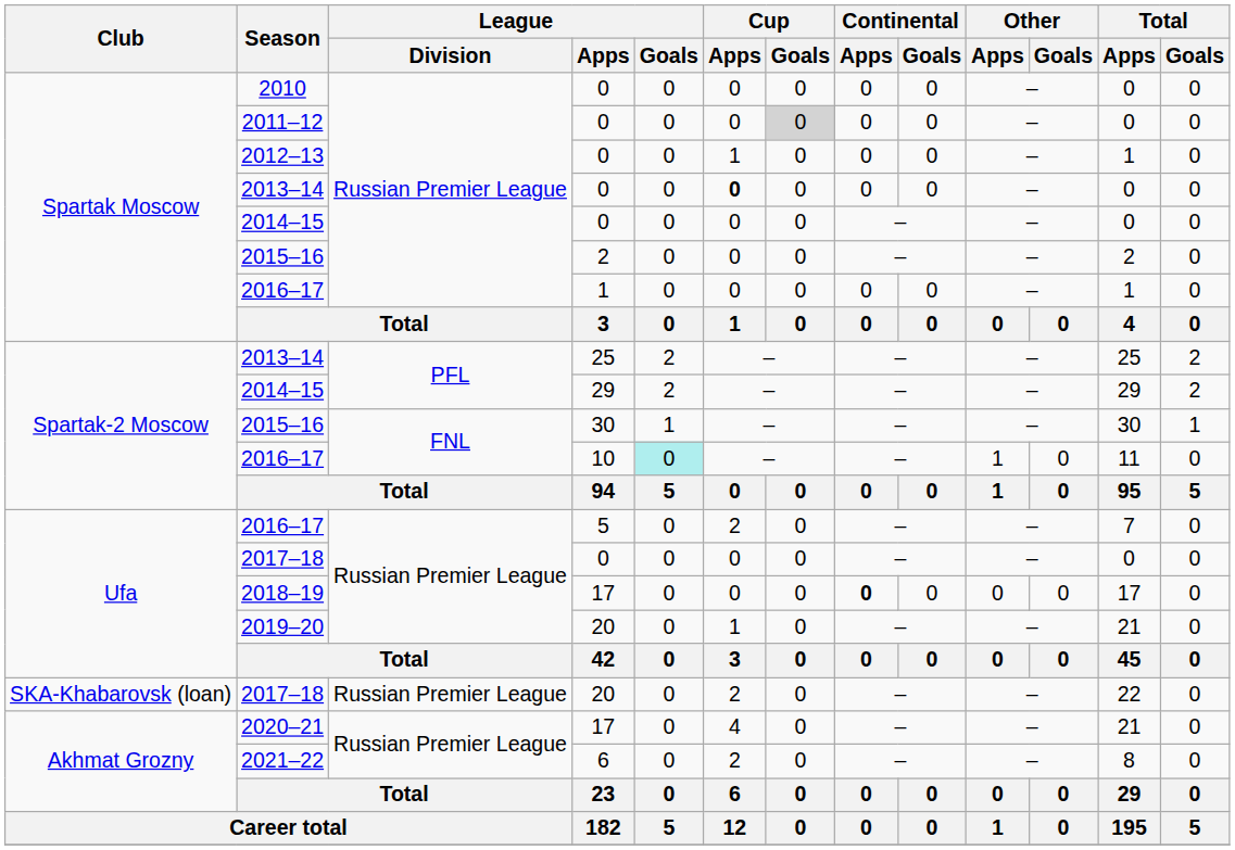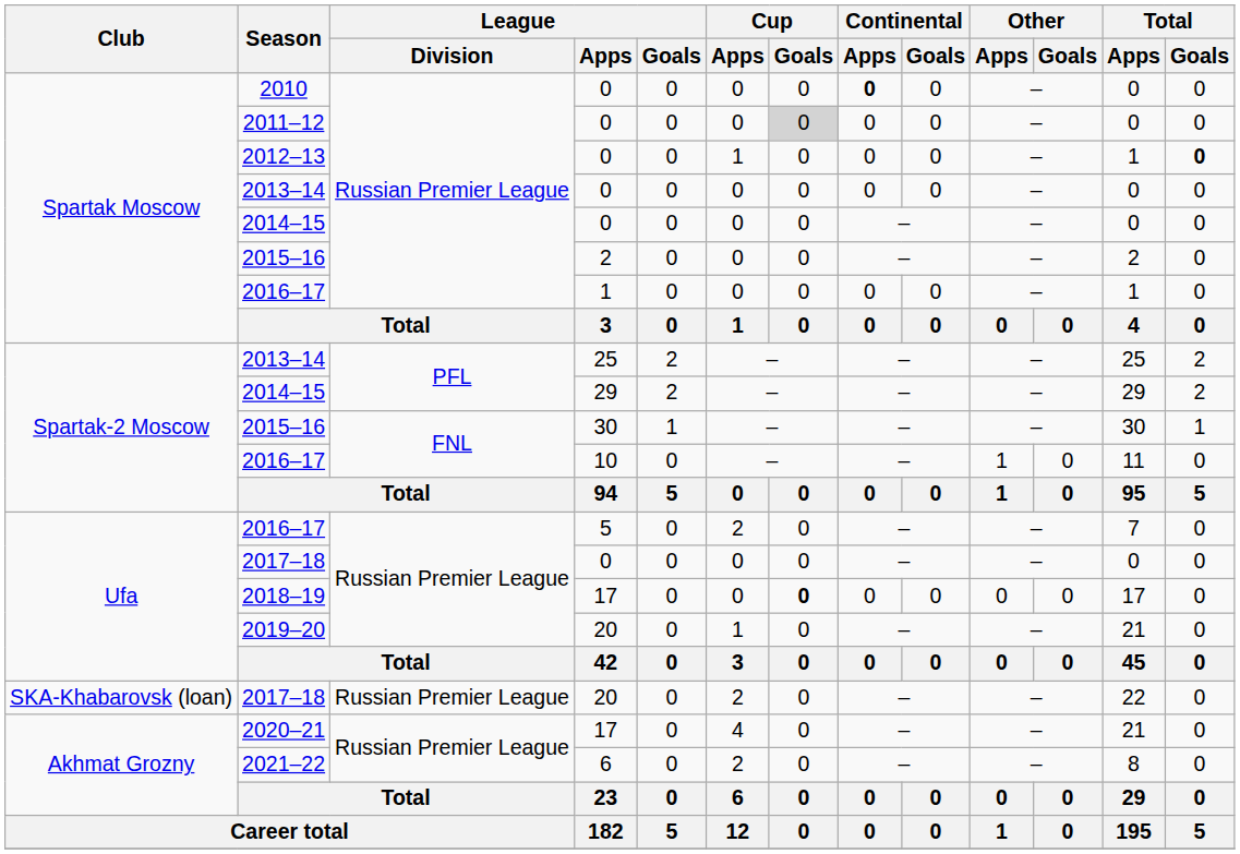2010 | Continental / Apps: normal -> bold
2012–13 | Total / Goals: normal -> bold
2013–14 / 0 | Cup / Apps: bold -> normal
2016–17 / 10 | League / Goals: paleturquoise background -> no background
2018–19 | Cup / Goals: normal -> bold
2018–19 | Continental / Apps: bold -> normal
